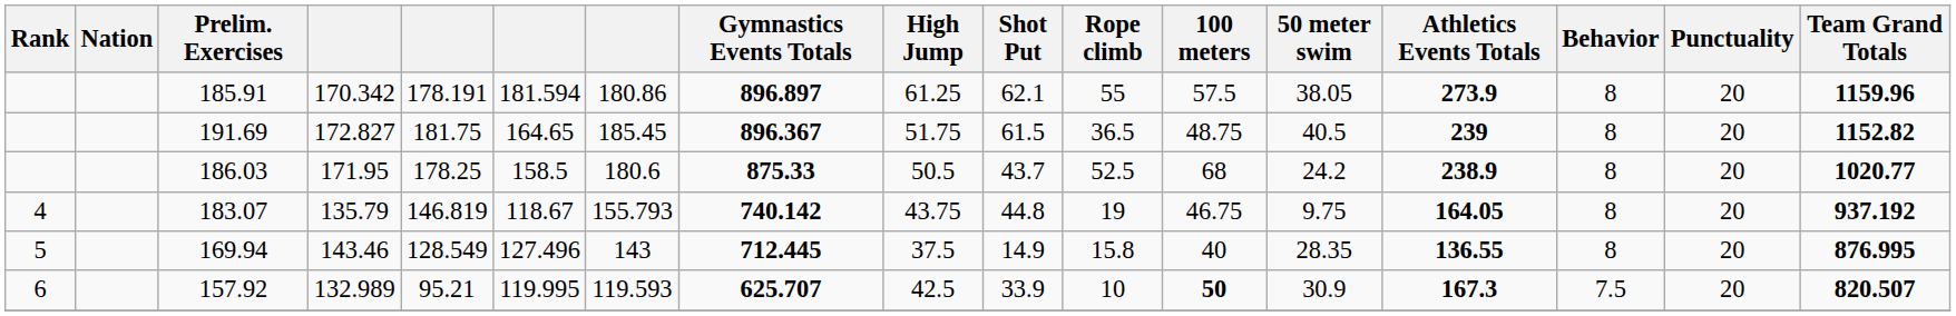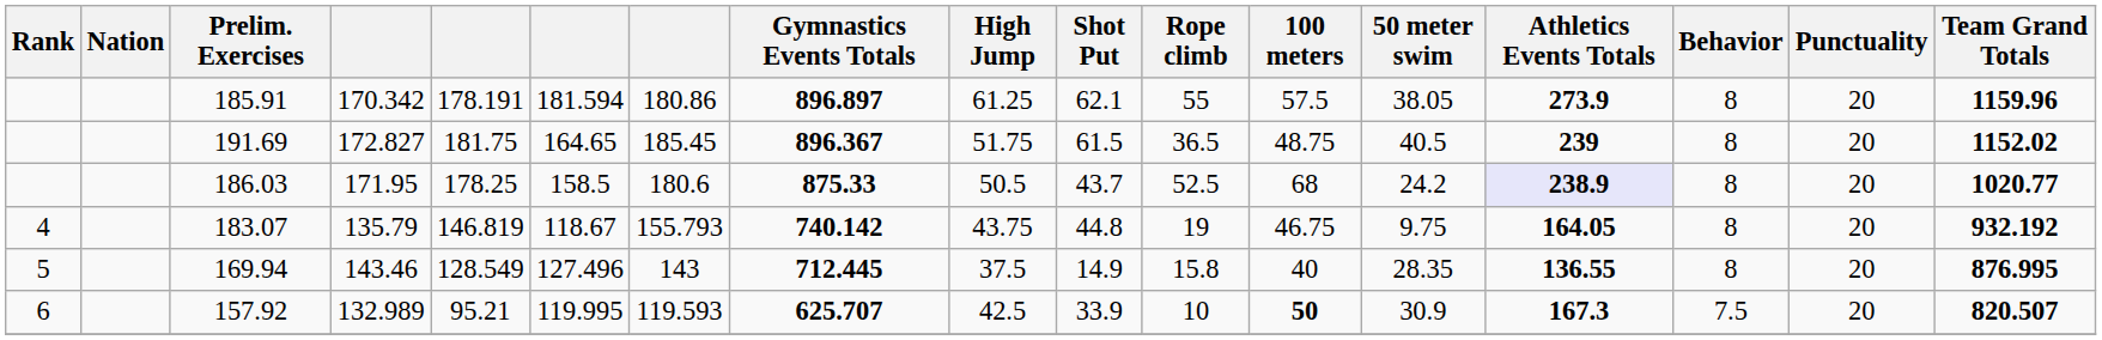191.69 | Team Grand Totals: 1152.82 -> 1152.02
186.03 | Athletics Events Totals: no background -> lavender background
183.07 | Team Grand Totals: 937.192 -> 932.192
